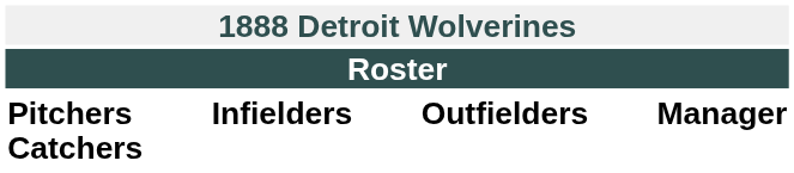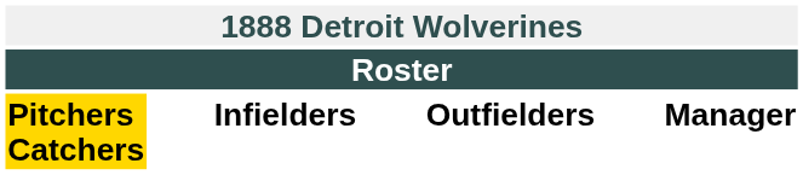Pitchers Catchers | column 1: no background -> gold background
